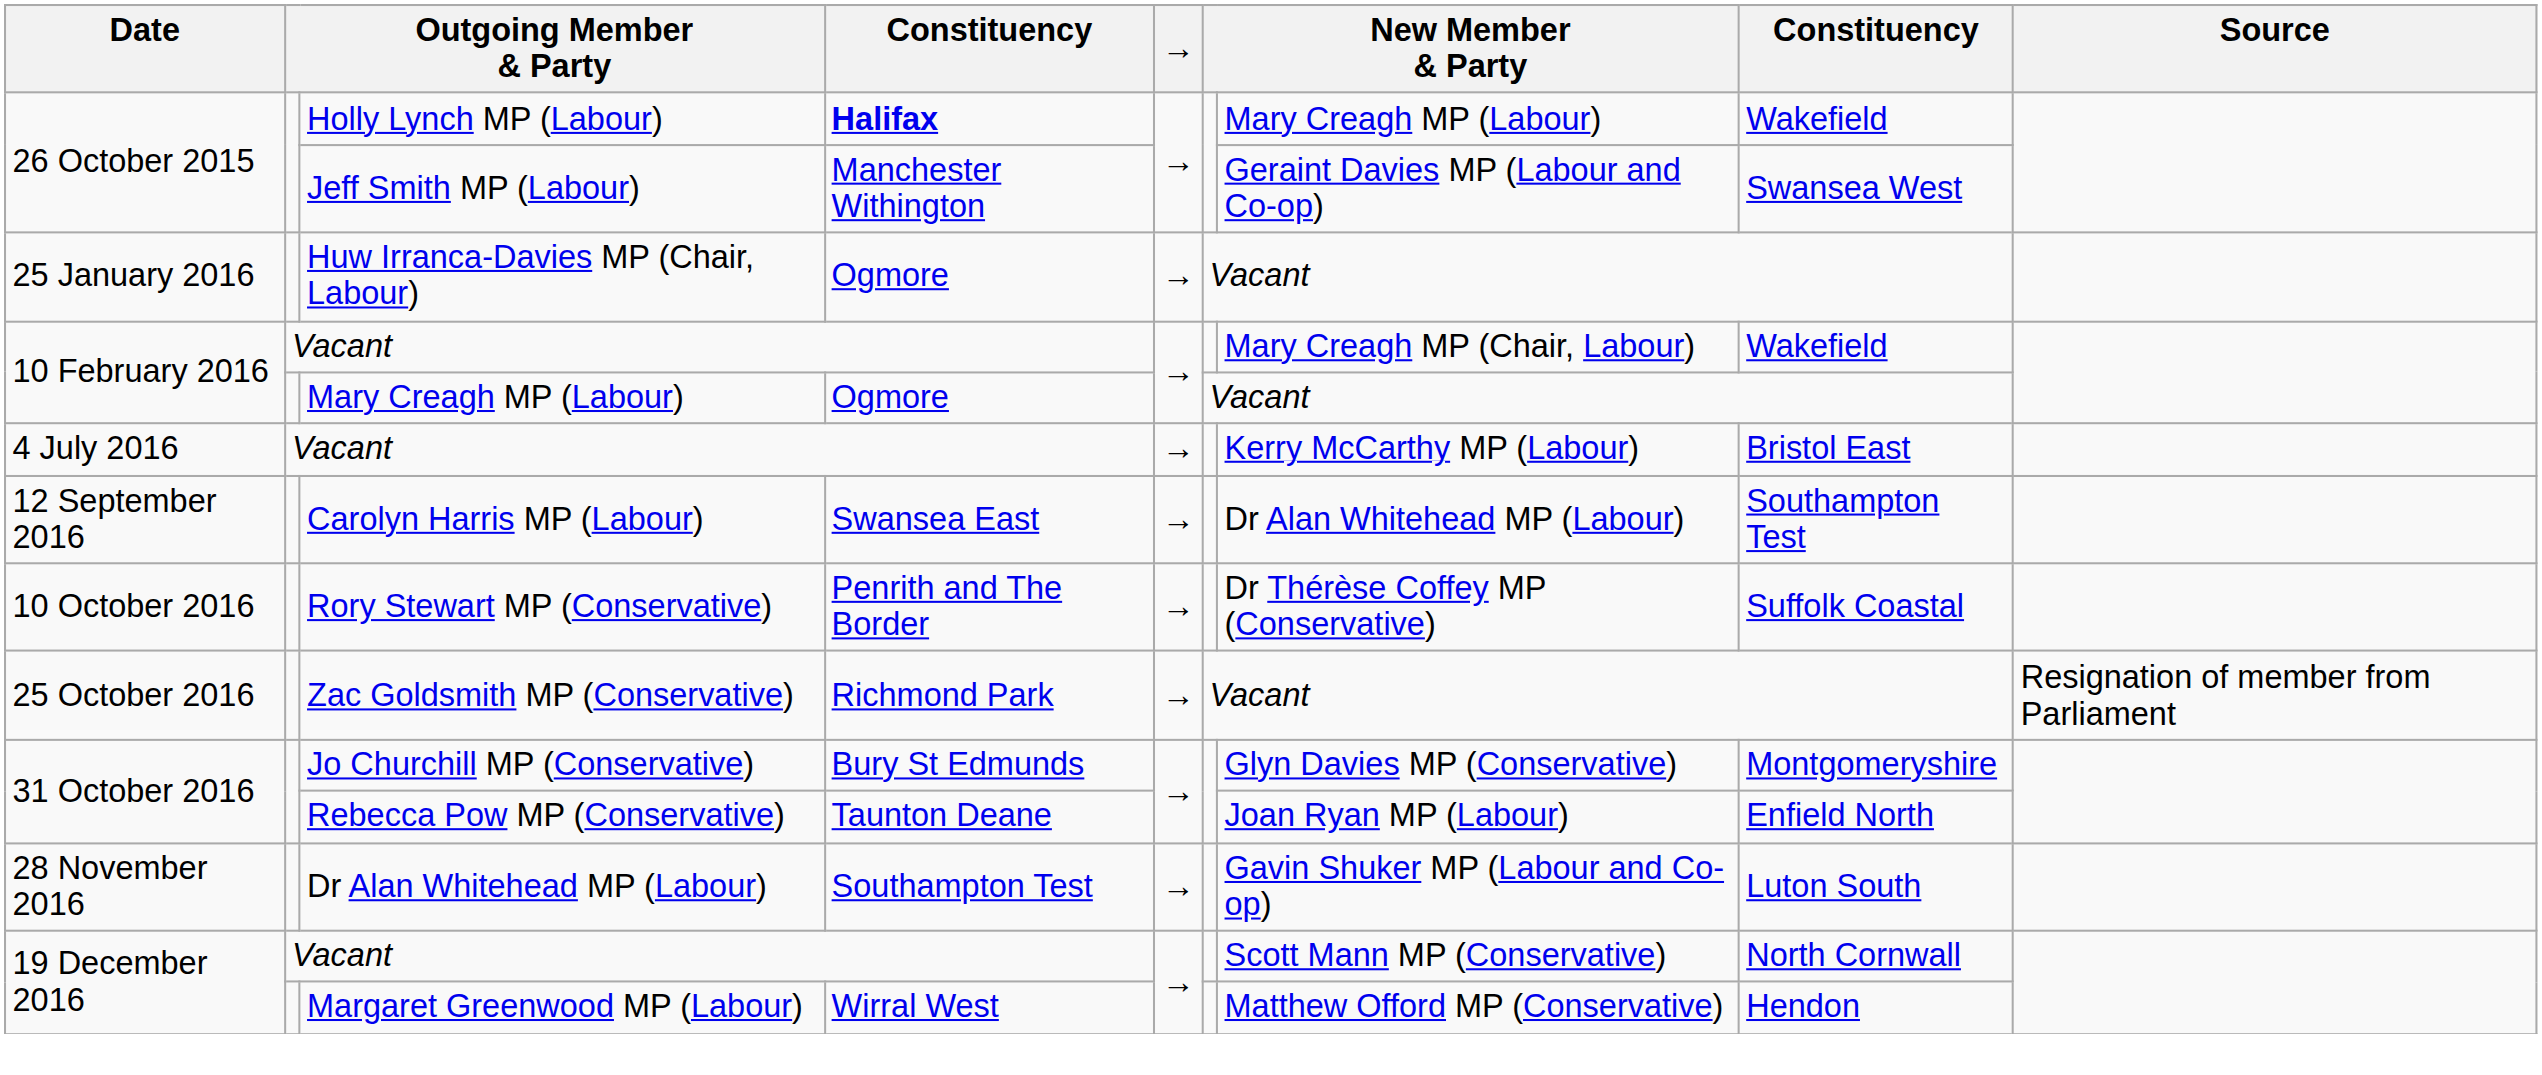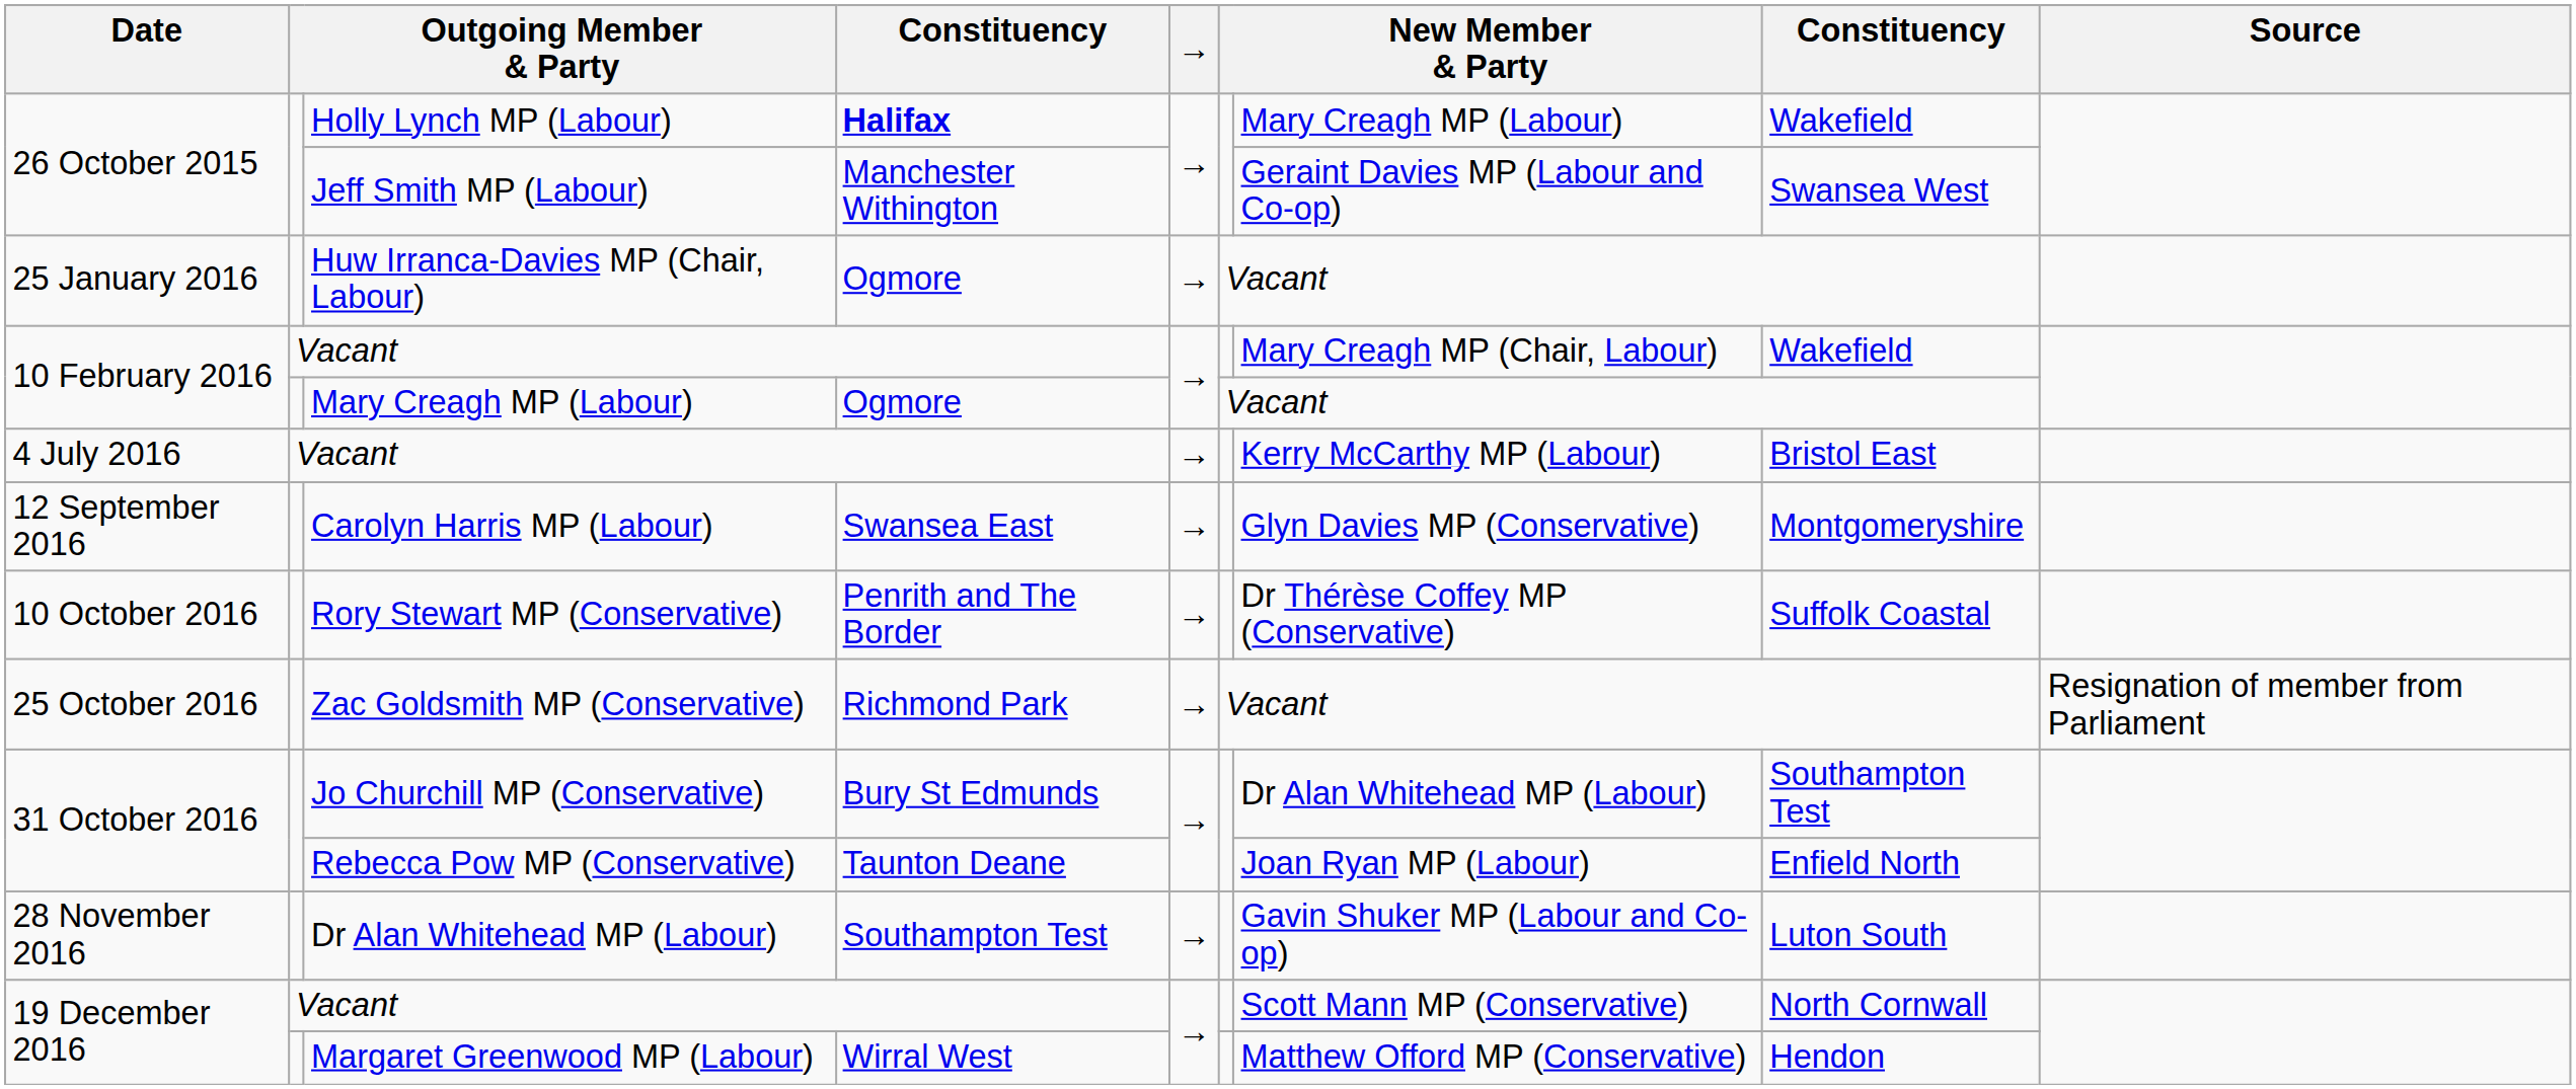Carolyn Harris MP (Labour) | column 7: Dr Alan Whitehead MP (Labour) -> Glyn Davies MP (Conservative)
Carolyn Harris MP (Labour) | column 8: Southampton Test -> Montgomeryshire
Jo Churchill MP (Conservative) | column 7: Glyn Davies MP (Conservative) -> Dr Alan Whitehead MP (Labour)
Jo Churchill MP (Conservative) | column 8: Montgomeryshire -> Southampton Test
